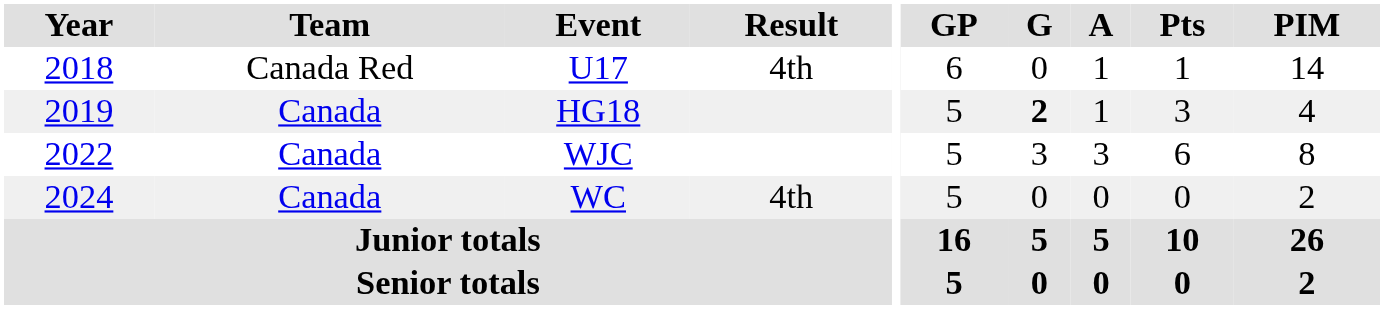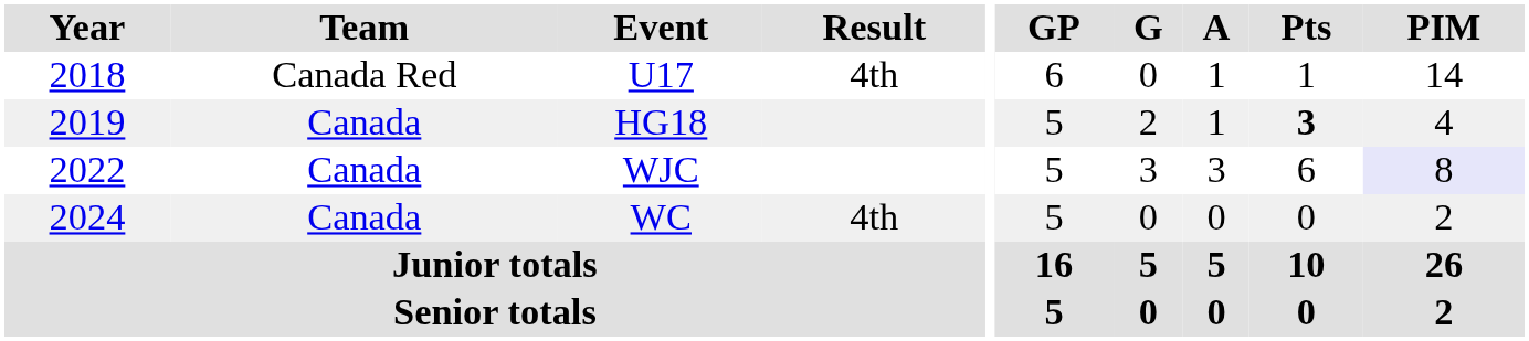HG18 | G: bold -> normal
HG18 | Pts: normal -> bold
WJC | PIM: no background -> lavender background
